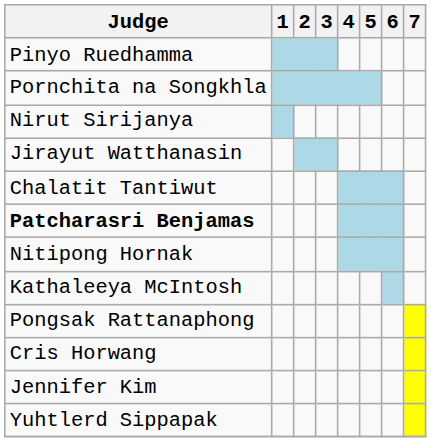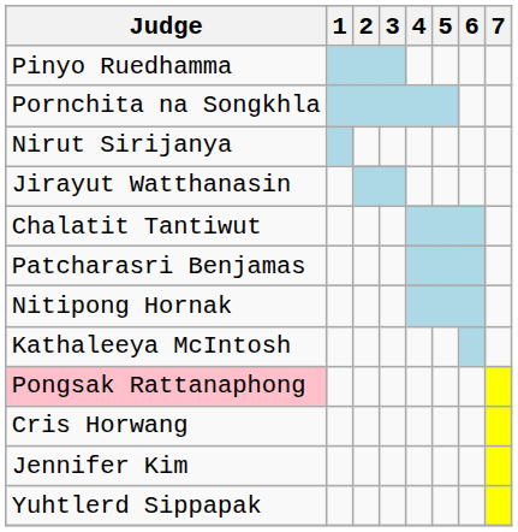Patcharasri Benjamas | Judge: bold -> normal
Pongsak Rattanaphong | Judge: no background -> pink background
